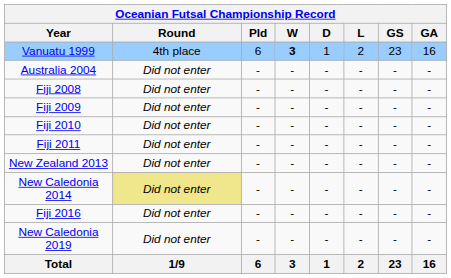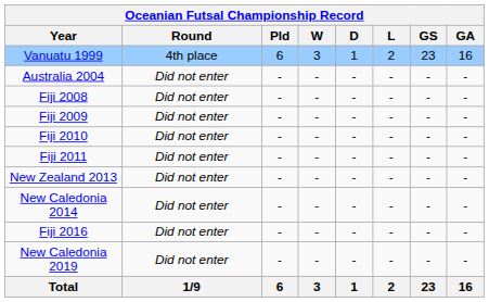Vanuatu 1999 | W: bold -> normal
New Caledonia 2014 | Round: khaki background -> no background
